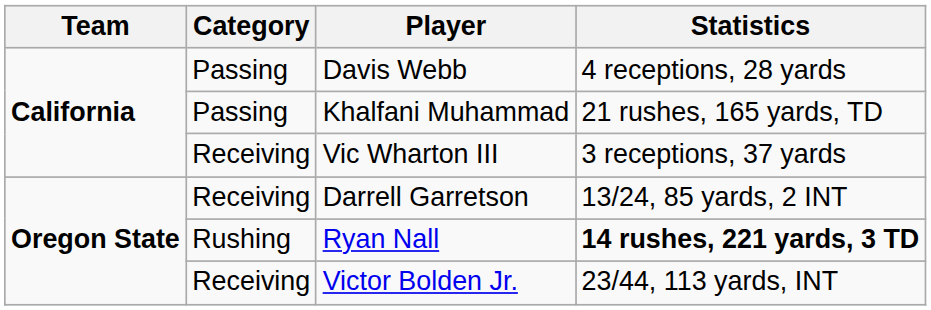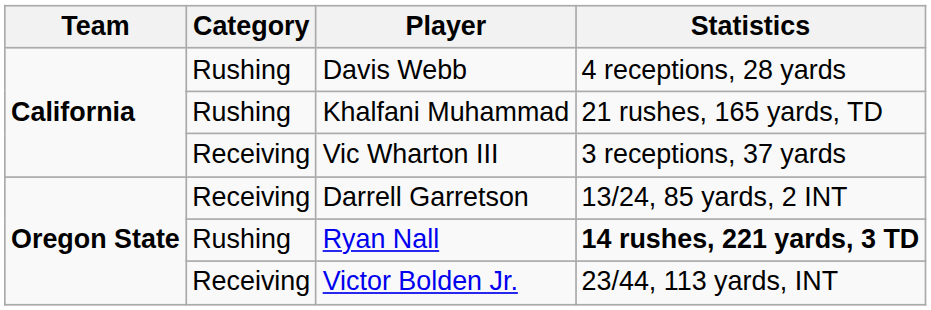Davis Webb | Category: Passing -> Rushing
Khalfani Muhammad | Category: Passing -> Rushing
